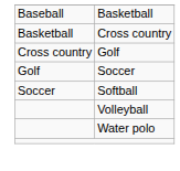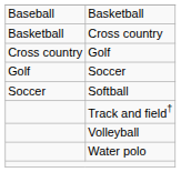+ row: Track and field†
